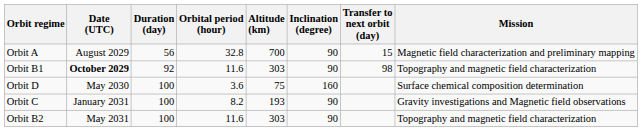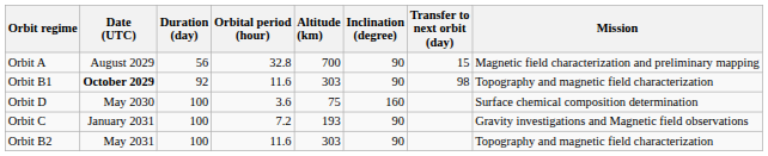Orbit C | Orbital period (hour): 8.2 -> 7.2
